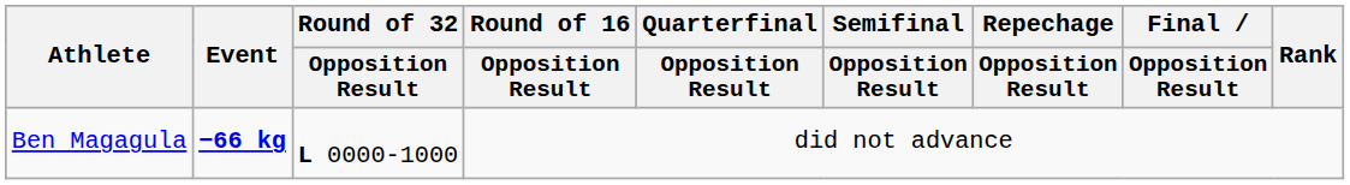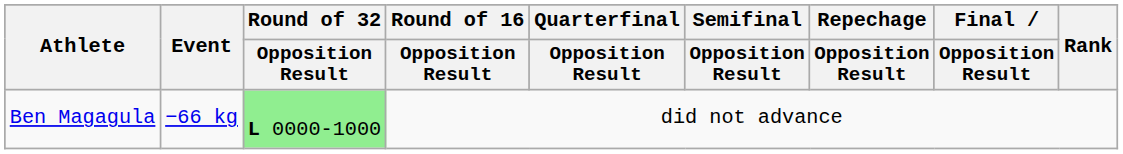Ben Magagula | Event: bold -> normal
Ben Magagula | Round of 32 / Opposition Result: no background -> lightgreen background
